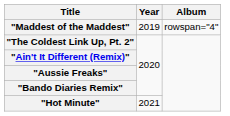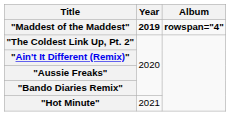"Maddest of the Maddest" | Year: normal -> bold
"Maddest of the Maddest" | Album: normal -> bold
